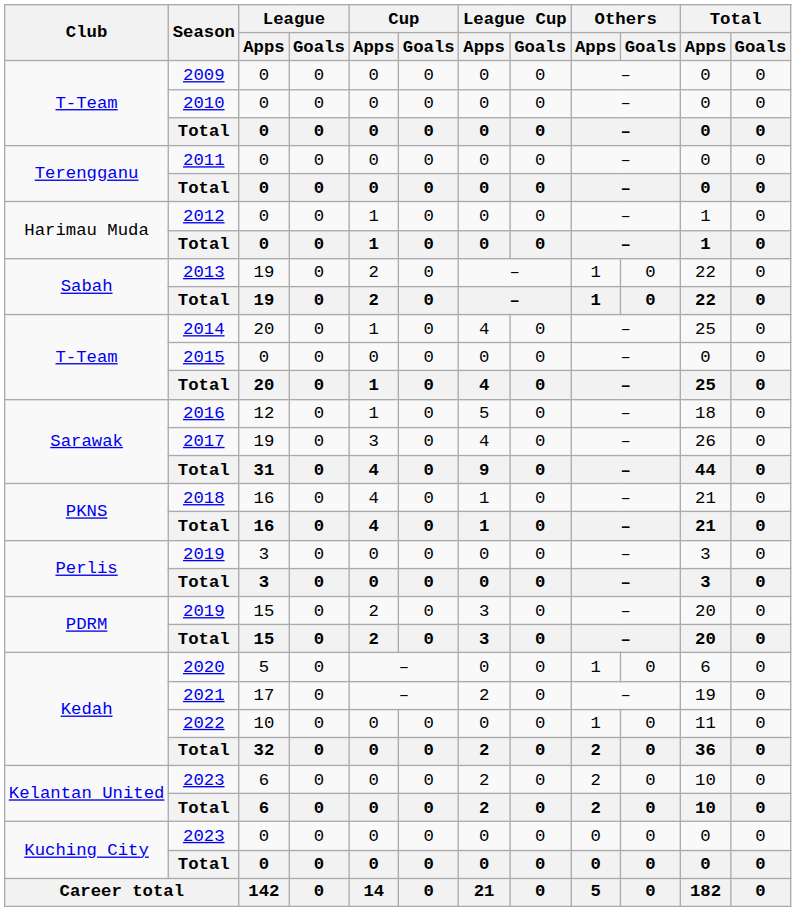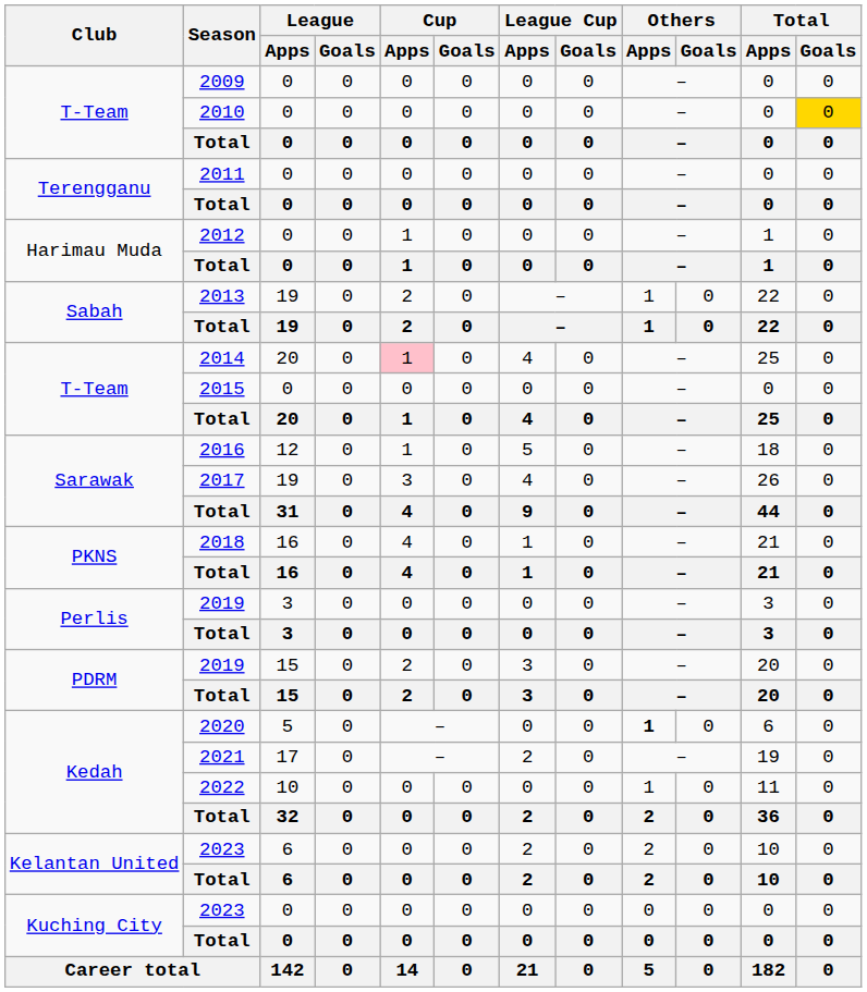2010 | Total / Goals: no background -> gold background
2014 | Cup / Apps: no background -> pink background
2020 | Others / Apps: normal -> bold
